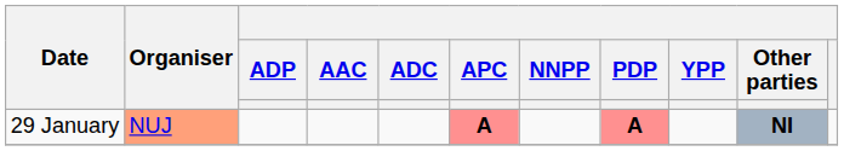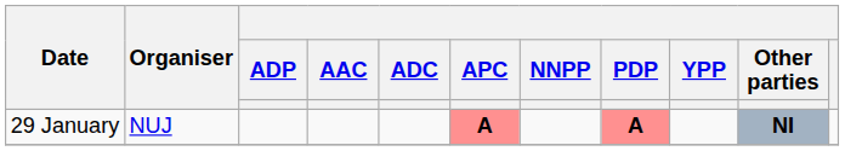29 January | Organiser: lightsalmon background -> no background
